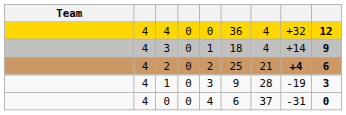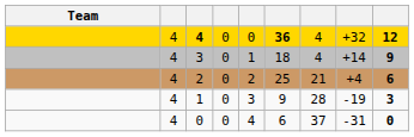row 2 | column 3: normal -> bold
row 2 | column 6: normal -> bold
row 4 | column 8: bold -> normal
